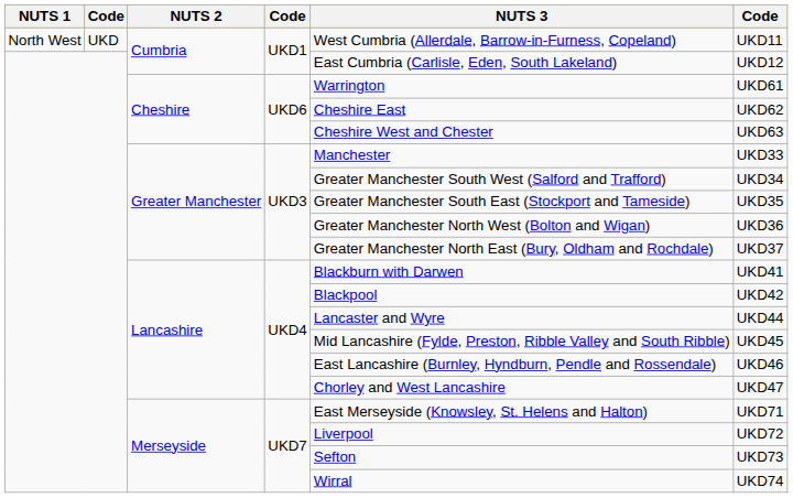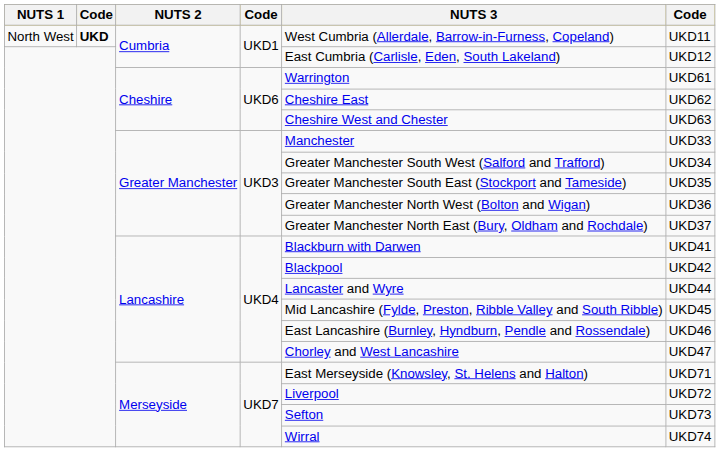North West / Cumbria | column 2: normal -> bold
